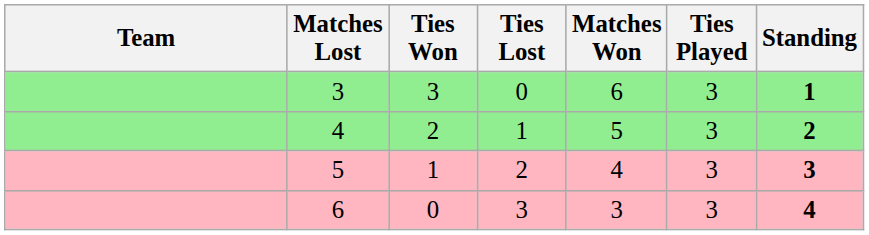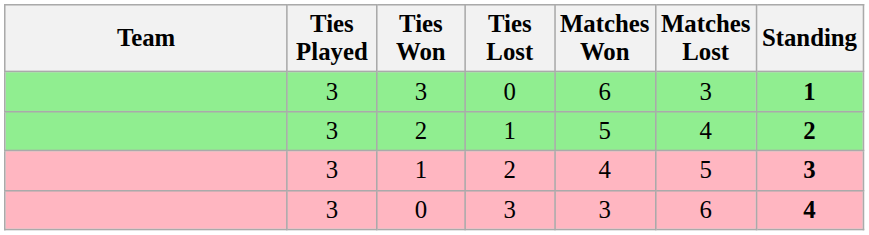columns swapped: Ties Played <-> Matches Lost
